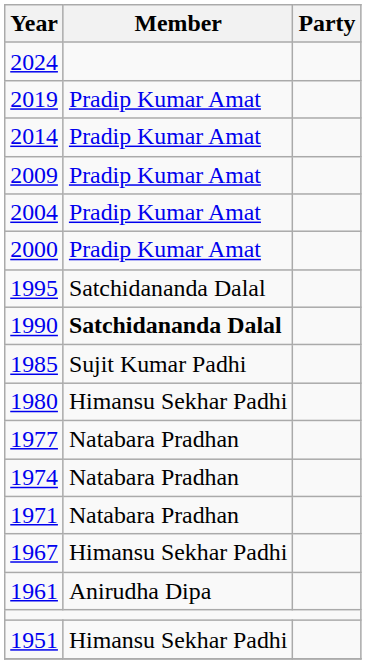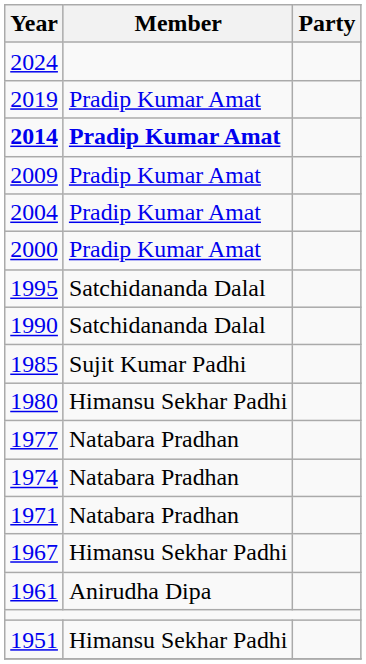2014 | Year: normal -> bold
2014 | Member: normal -> bold
1990 | Member: bold -> normal
